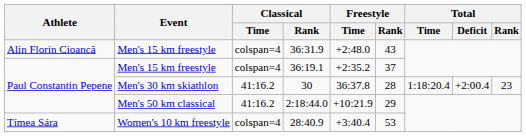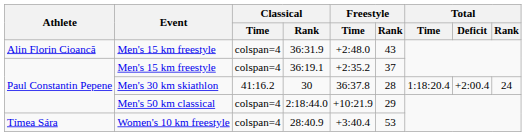30 | Total / Rank: 23 -> 24
2:18:44.0 | Classical / Time: 41:16.2 -> colspan=4
